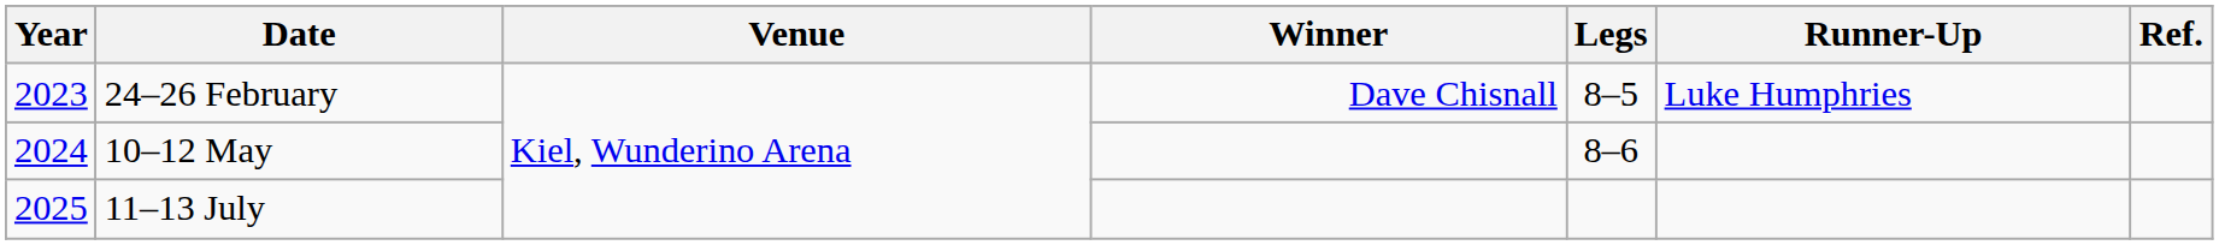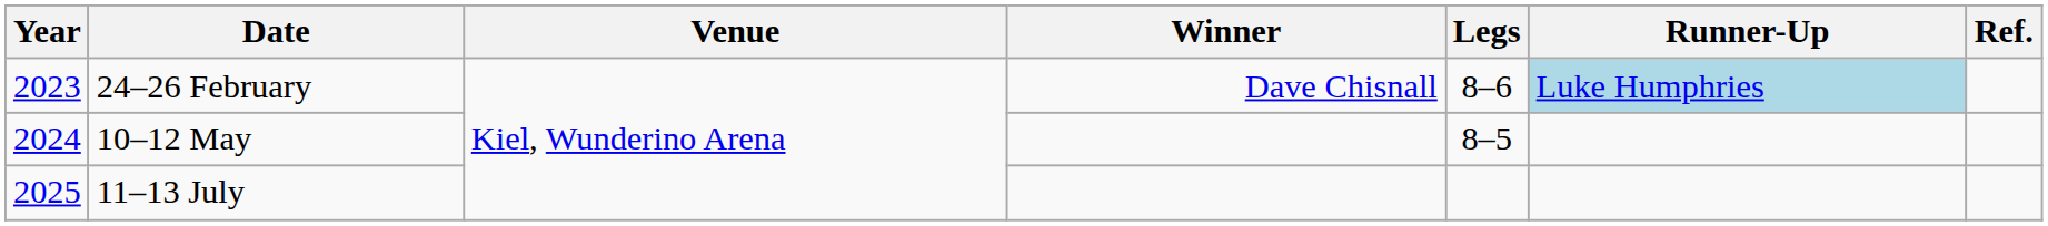24–26 February | Legs: 8–5 -> 8–6
24–26 February | Runner-Up: no background -> lightblue background
10–12 May | Legs: 8–6 -> 8–5
